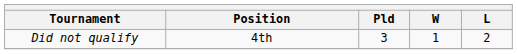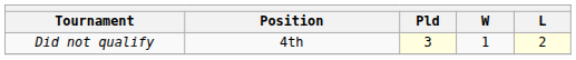Did not qualify | Pld: no background -> lightyellow background
Did not qualify | L: no background -> lightyellow background
